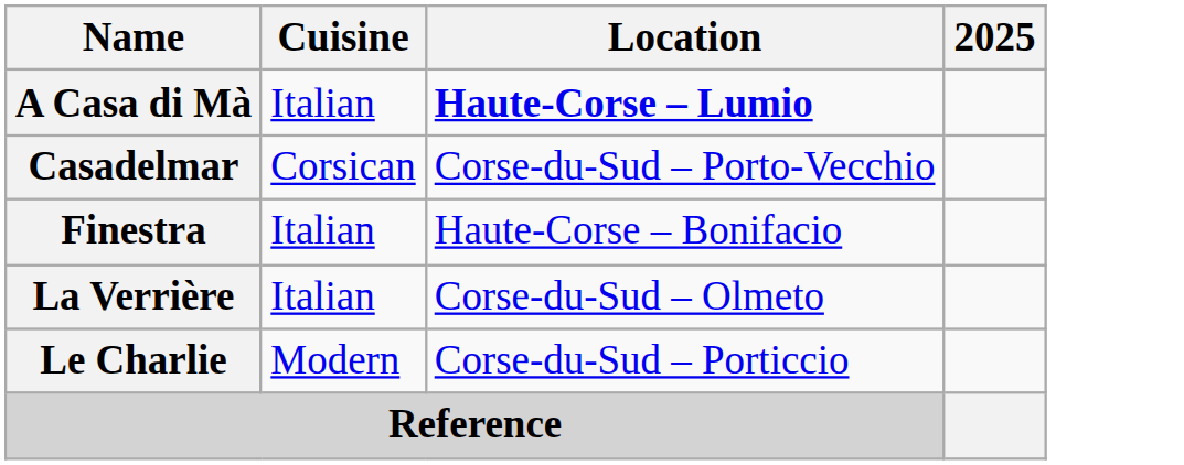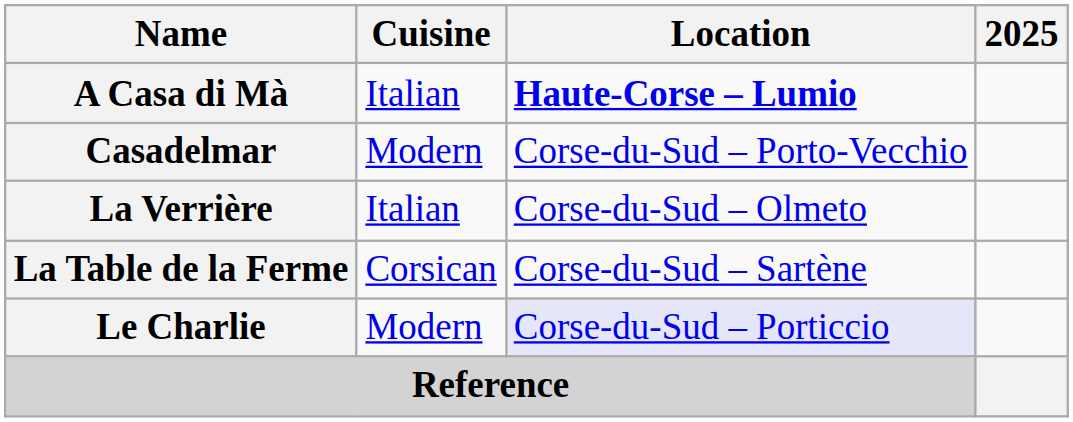Casadelmar | Cuisine: Corsican -> Modern
- row: Finestra | Italian | Haute-Corse – Bonifacio
+ row: La Table de la Ferme | Corsican | Corse-du-Sud – Sartène
Le Charlie | Location: no background -> lavender background
